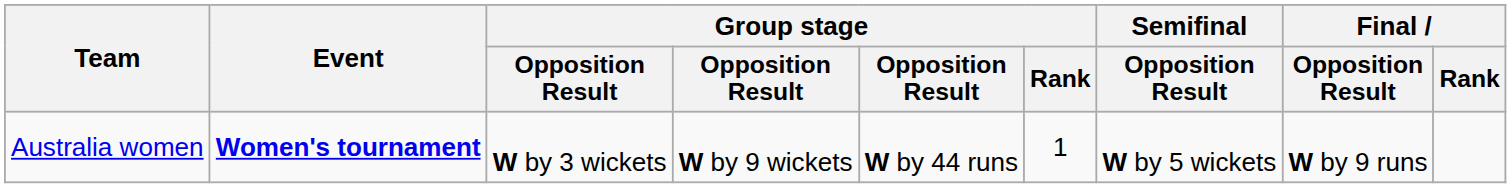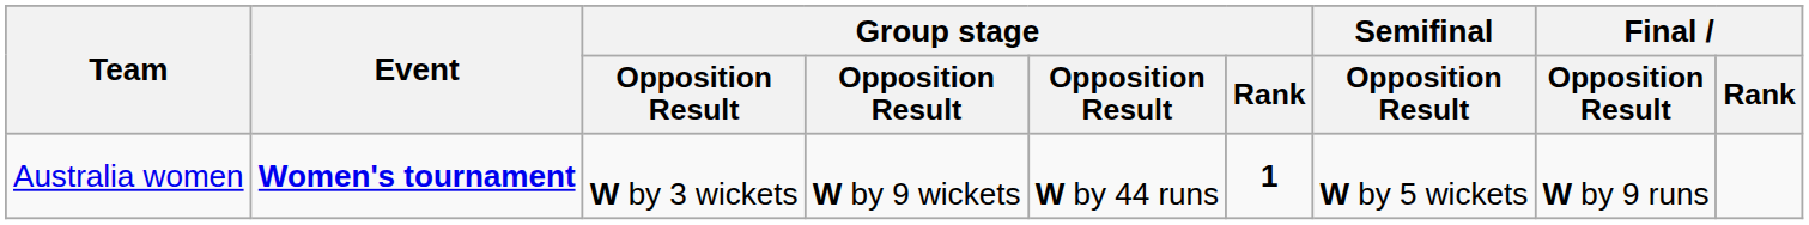Australia women | Group stage / Rank: normal -> bold
